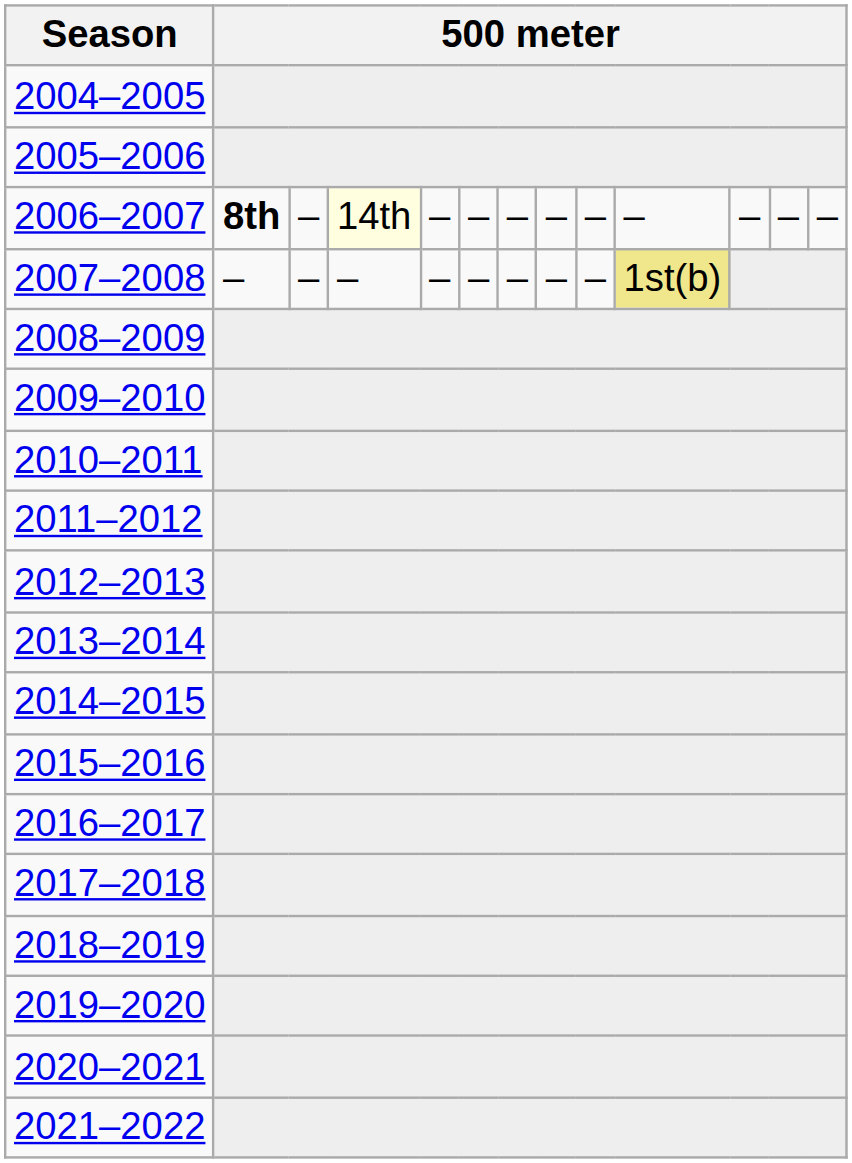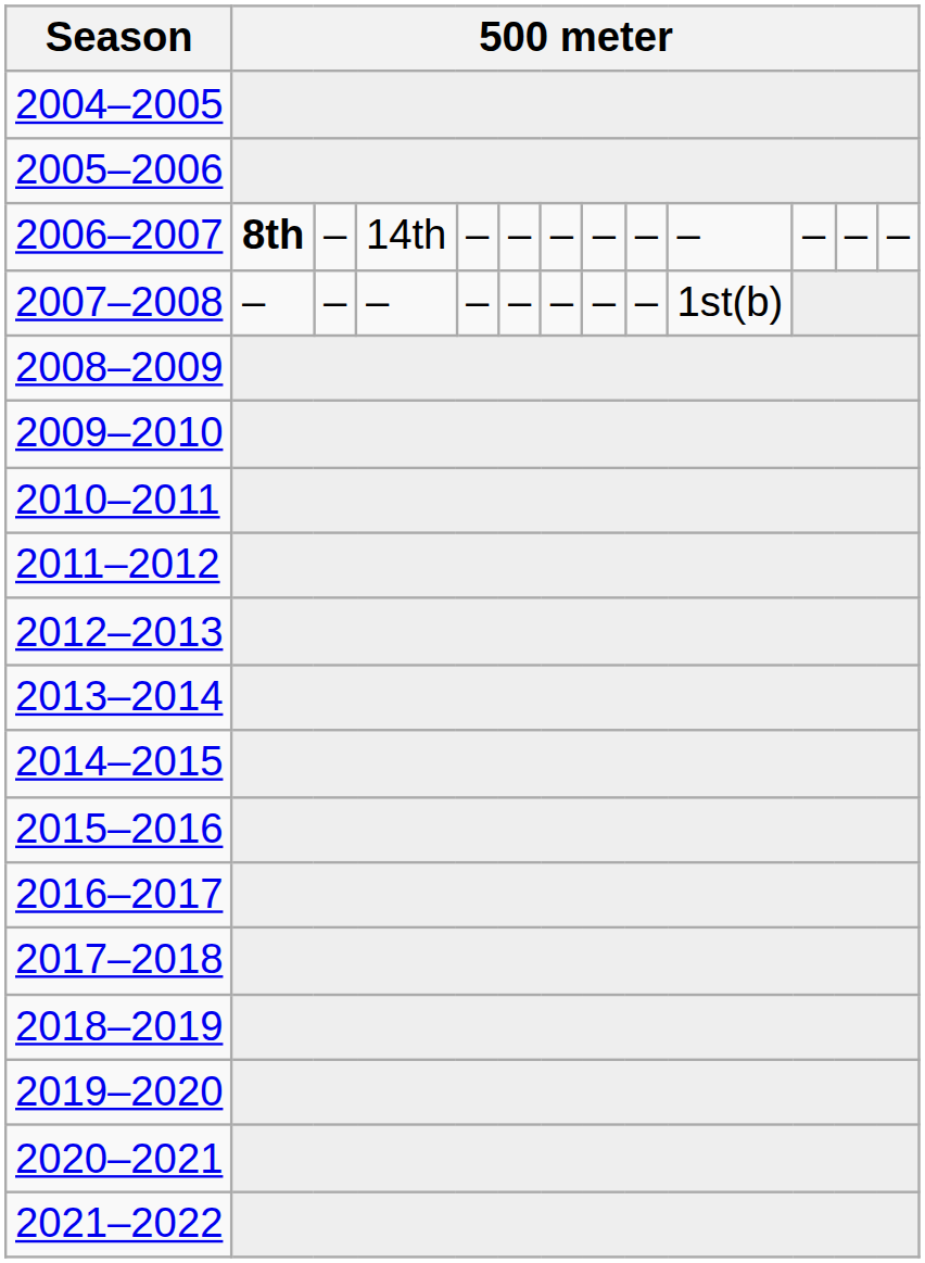2006–2007 | column 4: lightyellow background -> no background
2007–2008 | column 10: khaki background -> no background
